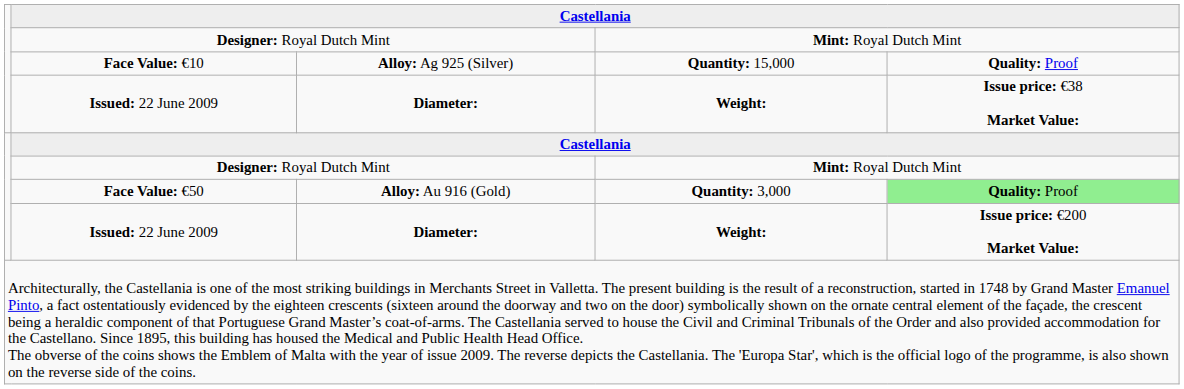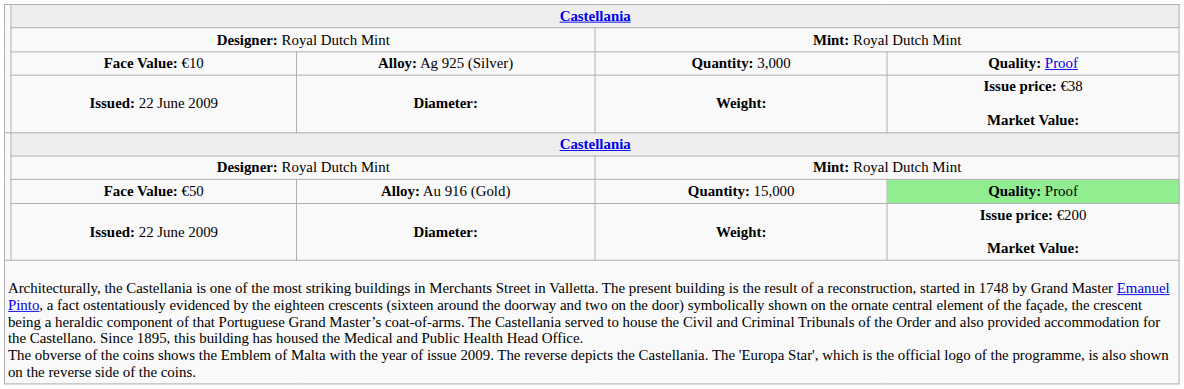Face Value: €10 | column 4: Quantity: 15,000 -> Quantity: 3,000
Face Value: €50 | column 4: Quantity: 3,000 -> Quantity: 15,000
